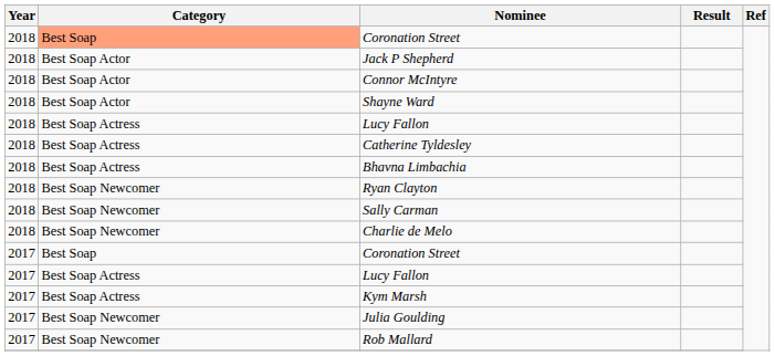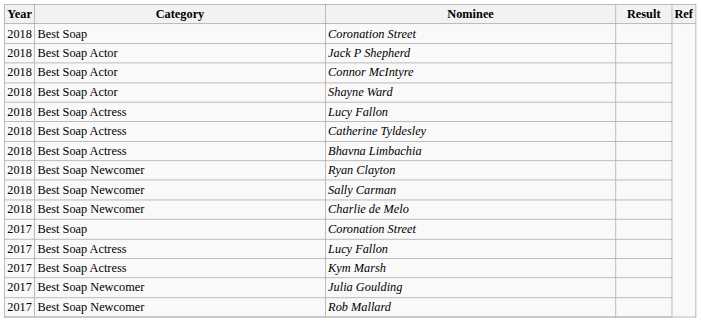2018 / Coronation Street | Category: lightsalmon background -> no background
